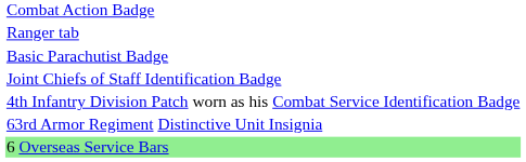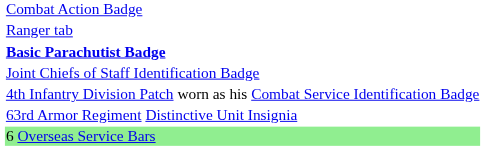row 3 | column 1: normal -> bold
